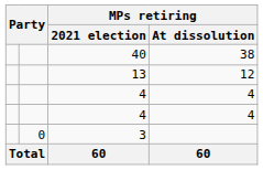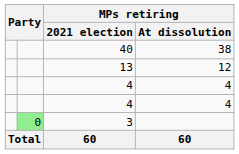3 | column 2: no background -> lightgreen background
